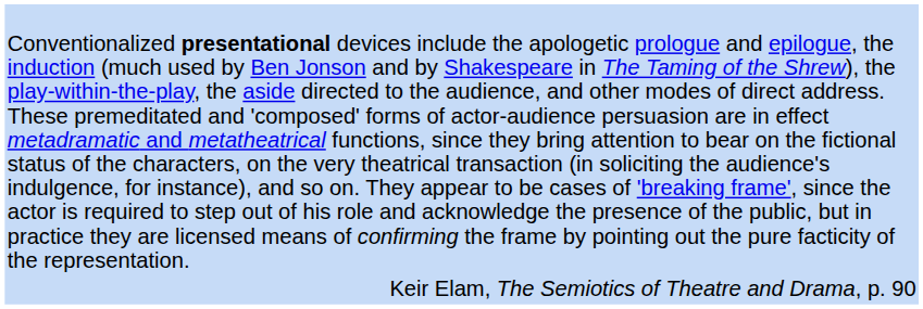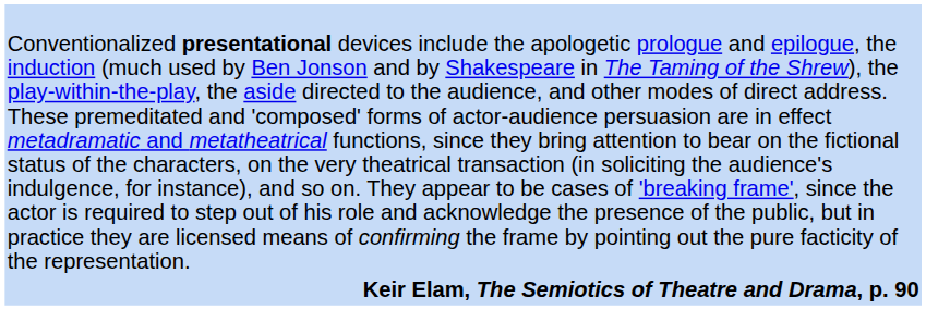row 2 | column 1: normal -> bold
